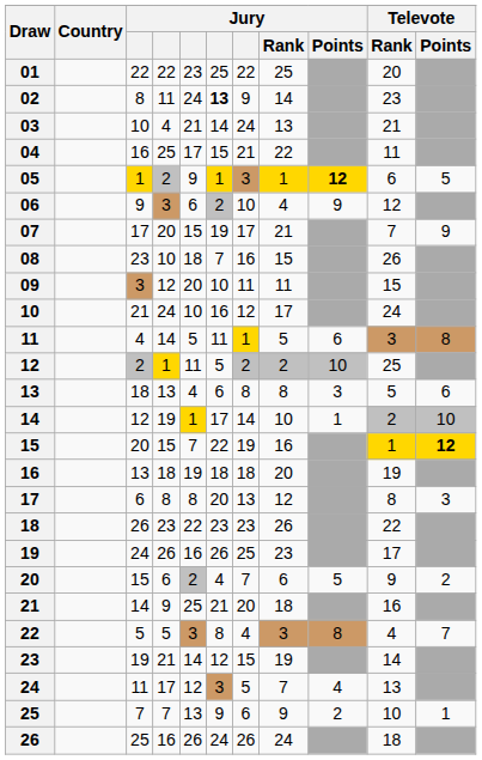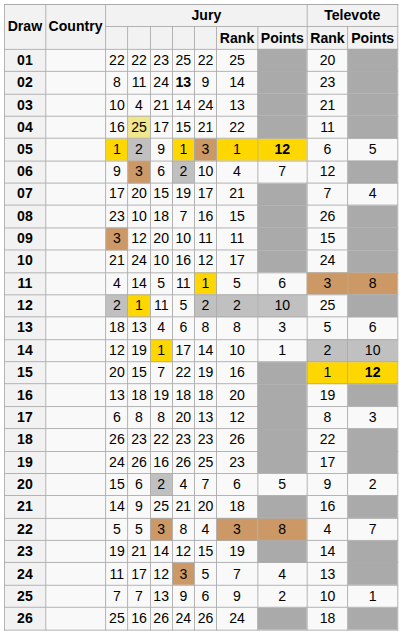04 | column 4: no background -> khaki background
06 | Jury / Points: 9 -> 7
07 | Televote / Points: 9 -> 4
